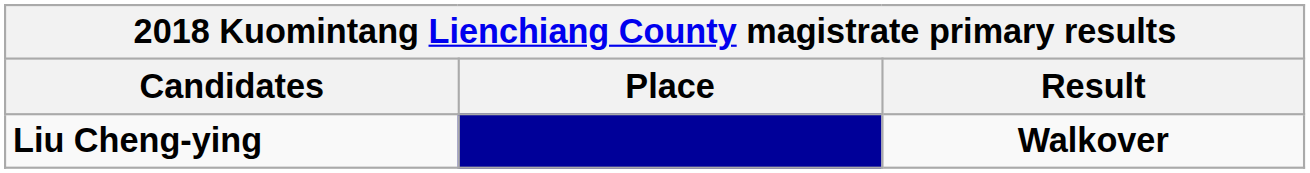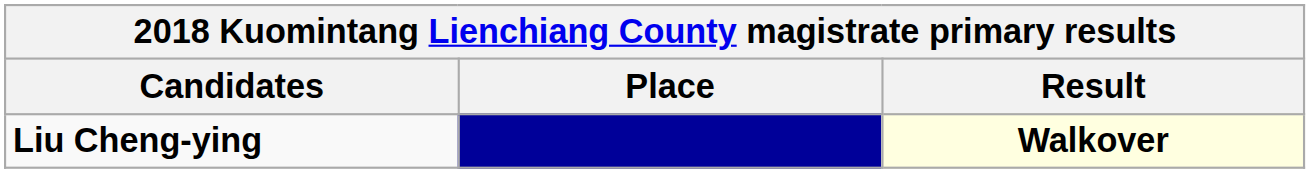Liu Cheng-ying | Result: no background -> lightyellow background
